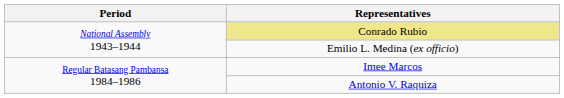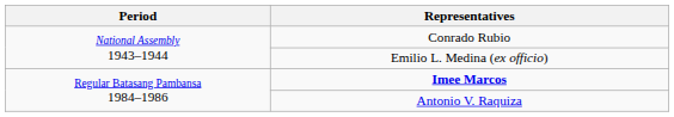Conrado Rubio | Representatives: khaki background -> no background
Imee Marcos | Representatives: normal -> bold
